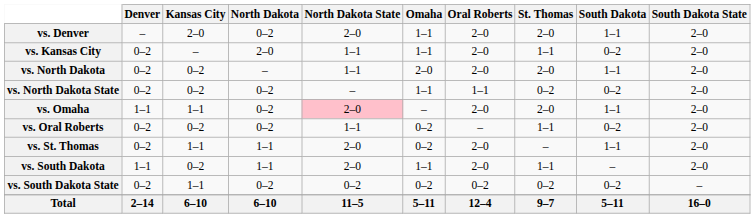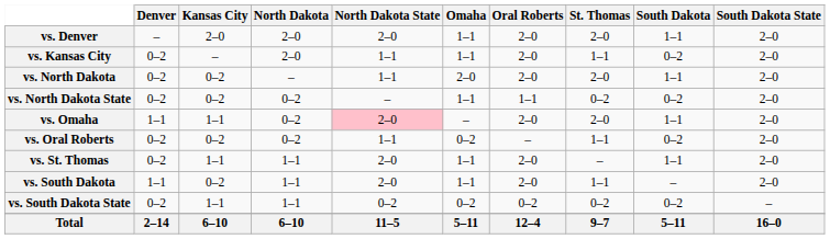vs. Denver | North Dakota: 0–2 -> 2–0
vs. St. Thomas | Omaha: 0–2 -> 1–1
vs. South Dakota State | North Dakota: 0–2 -> 1–1
